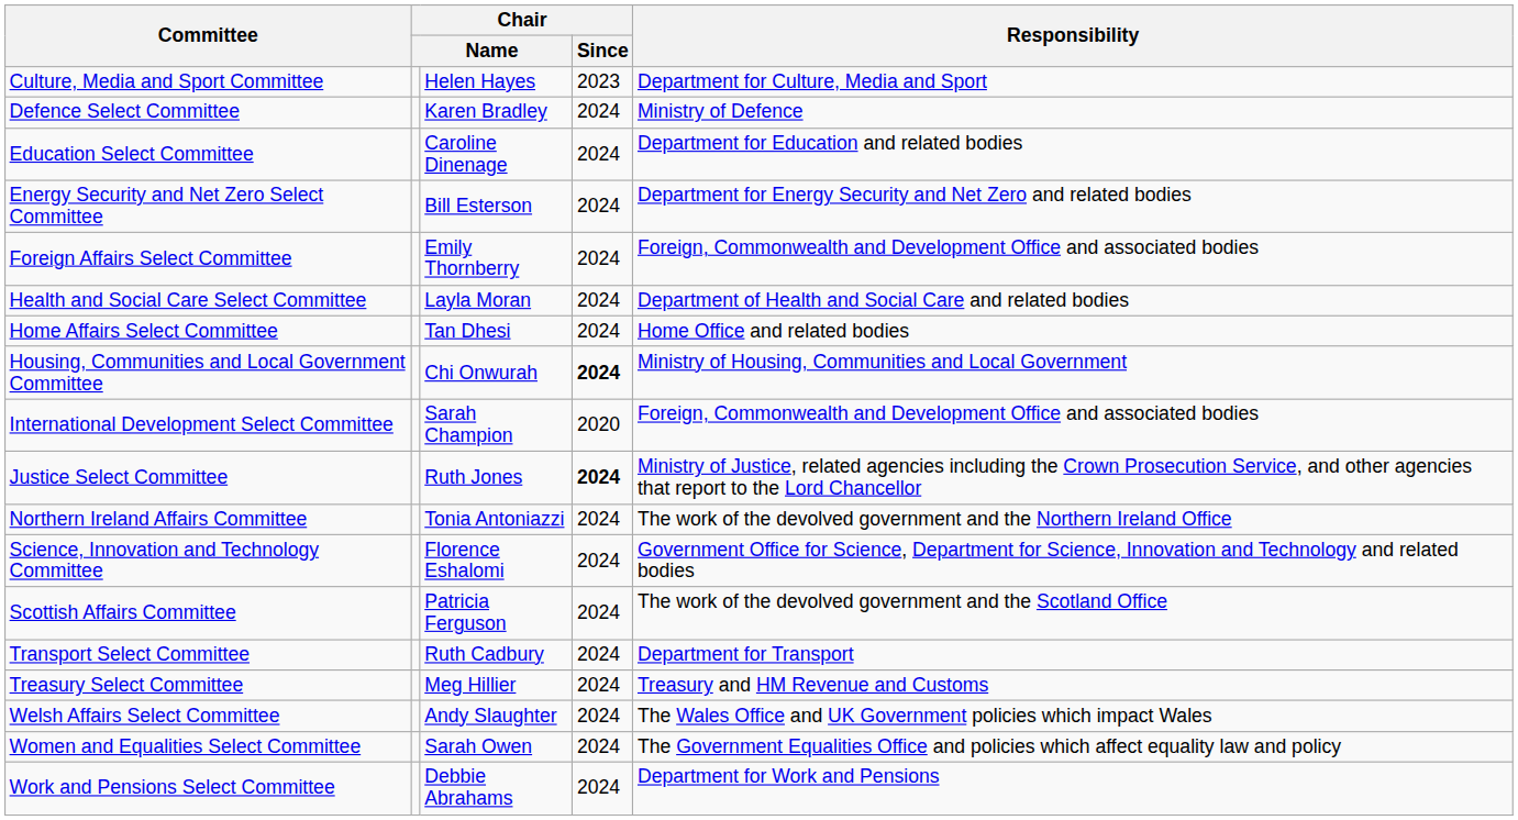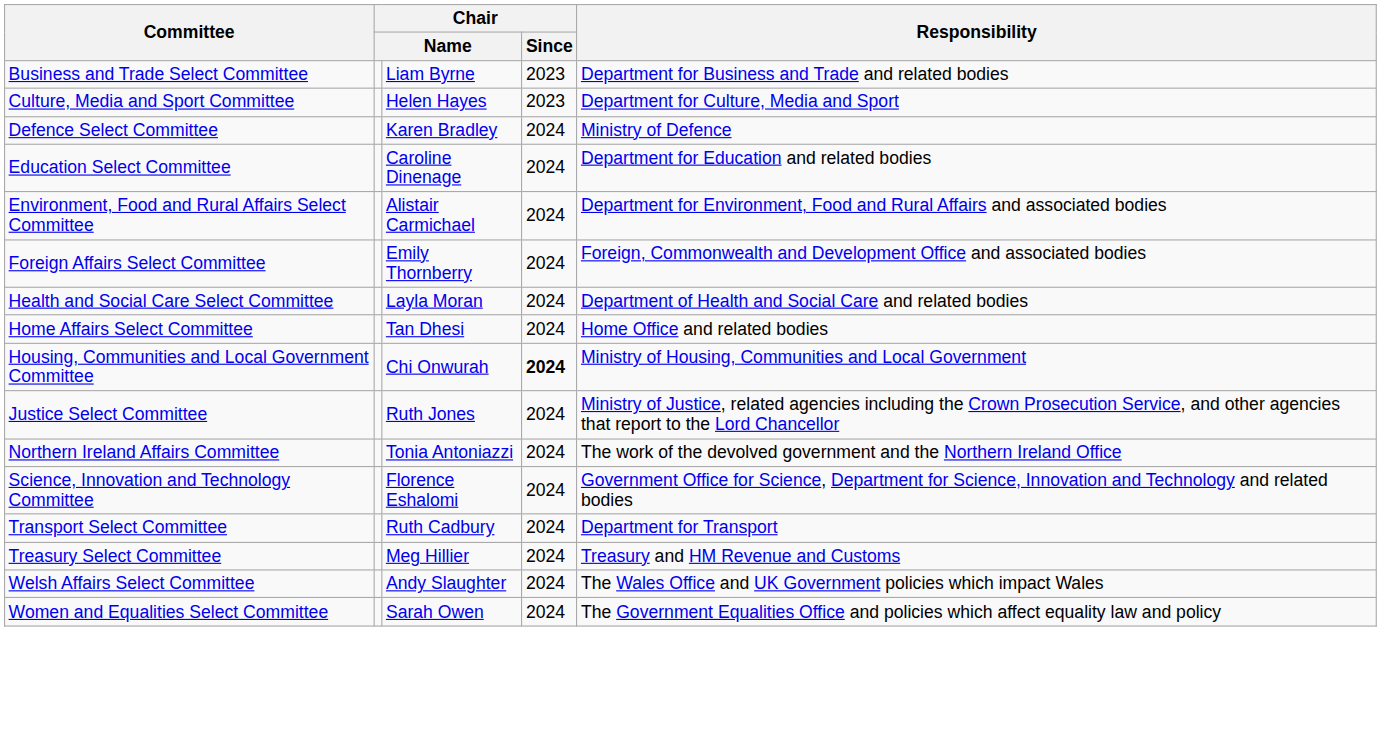+ row: Business and Trade Select Committee | Liam Byrne | 2023 | Department for Business and Trade and related bodies
- row: Energy Security and Net Zero Select Committee | Bill Esterson | 2024 | Department for Energy Security and Net Zero and related bodies
+ row: Environment, Food and Rural Affairs Select Committee | Alistair Carmichael | 2024 | Department for Environment, Food and Rural Affairs and associated bodies
- row: International Development Select Committee | Sarah Champion | 2020 | Foreign, Commonwealth and Development Office and associated bodies
Justice Select Committee | Chair / Since: bold -> normal
- row: Scottish Affairs Committee | Patricia Ferguson | 2024 | The work of the devolved government and the Scotland Office
- row: Work and Pensions Select Committee | Debbie Abrahams | 2024 | Department for Work and Pensions
